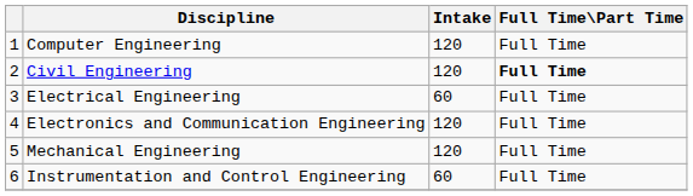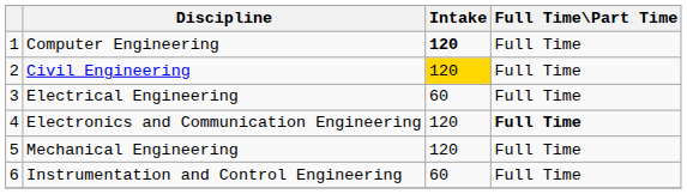Computer Engineering | Intake: normal -> bold
Civil Engineering | Intake: no background -> gold background
Civil Engineering | Full Time\Part Time: bold -> normal
Electronics and Communication Engineering | Full Time\Part Time: normal -> bold
